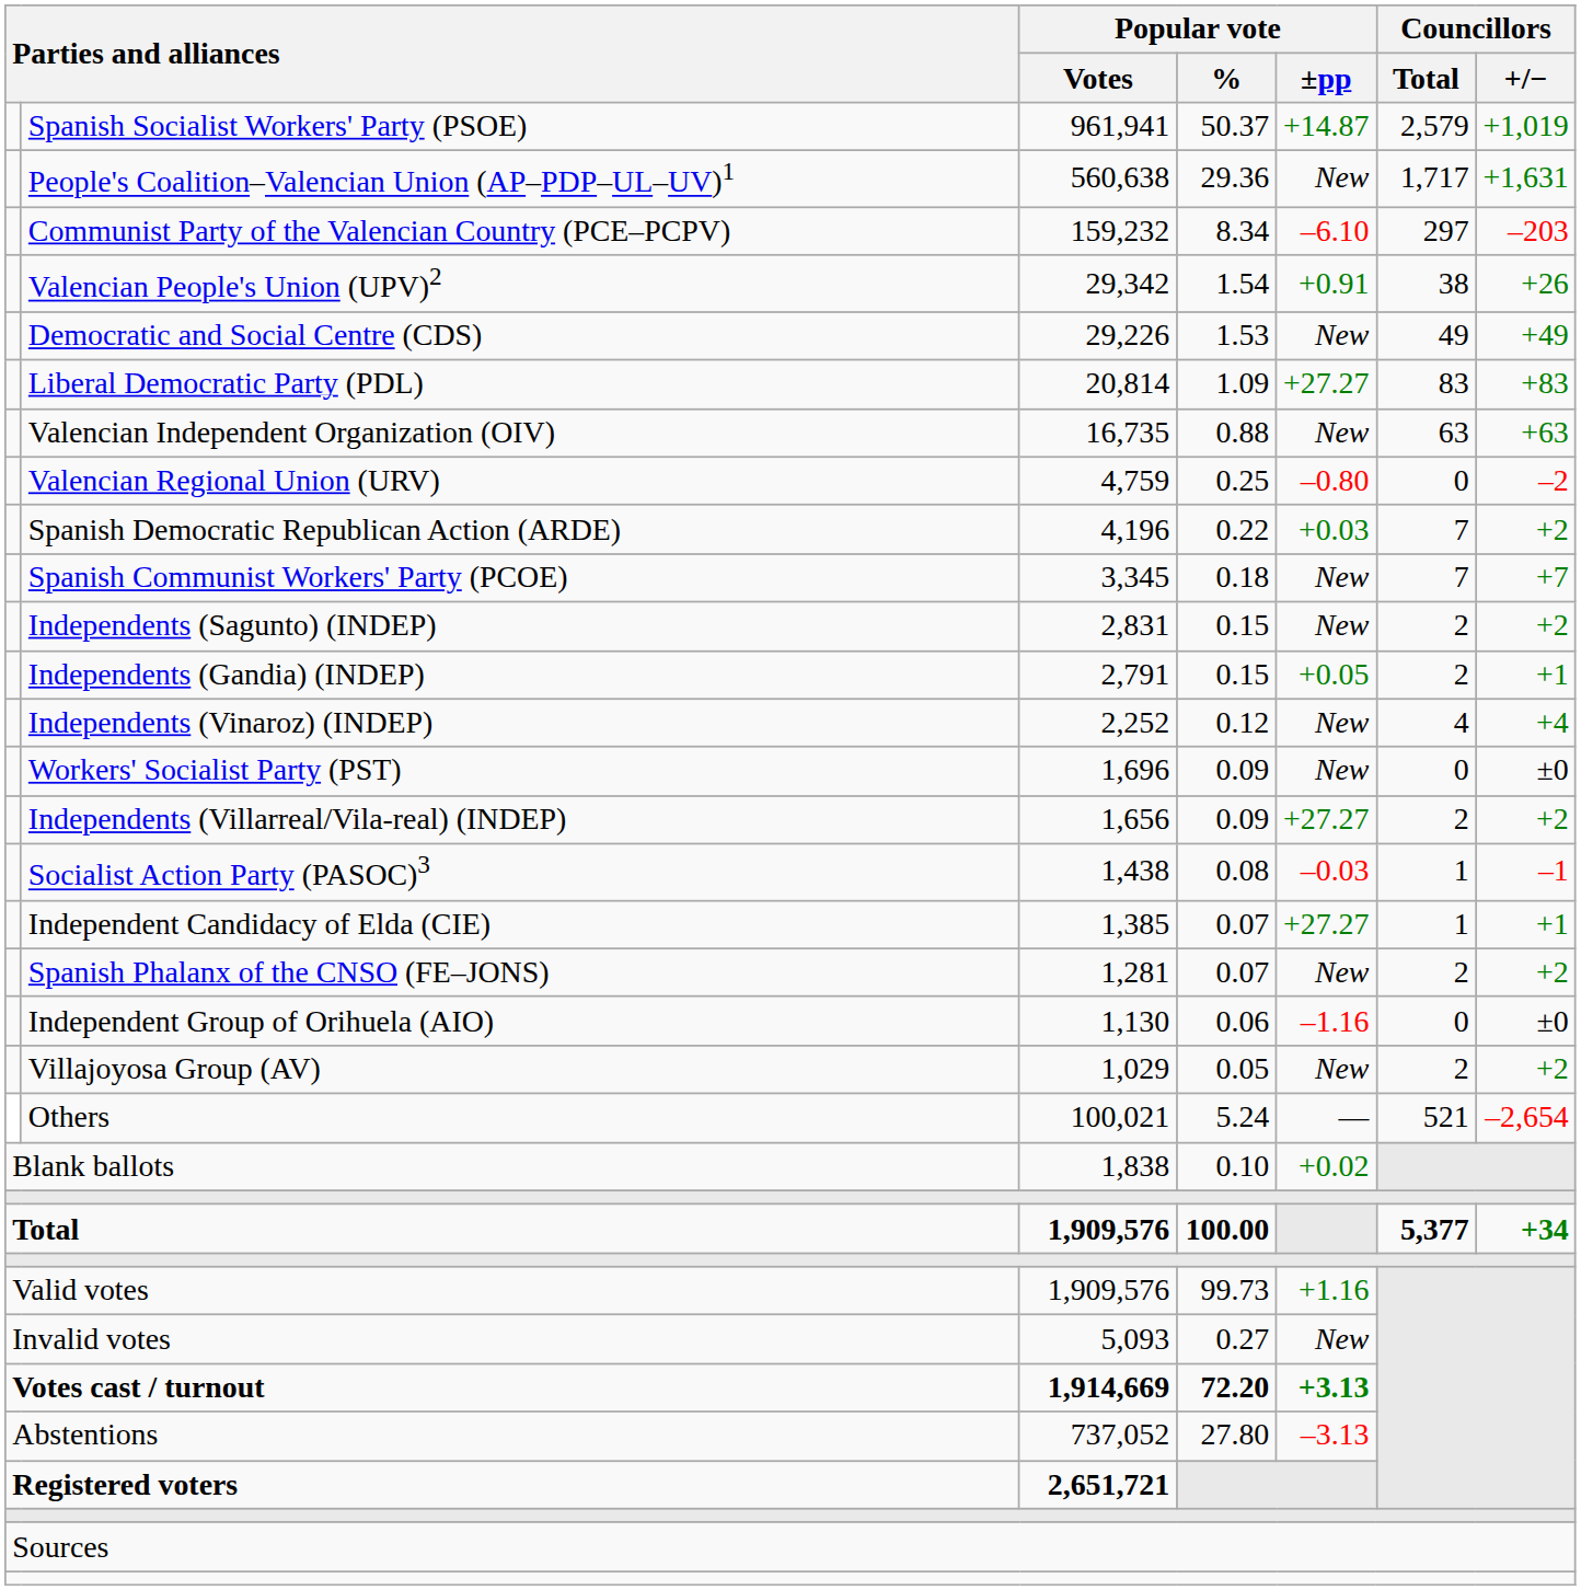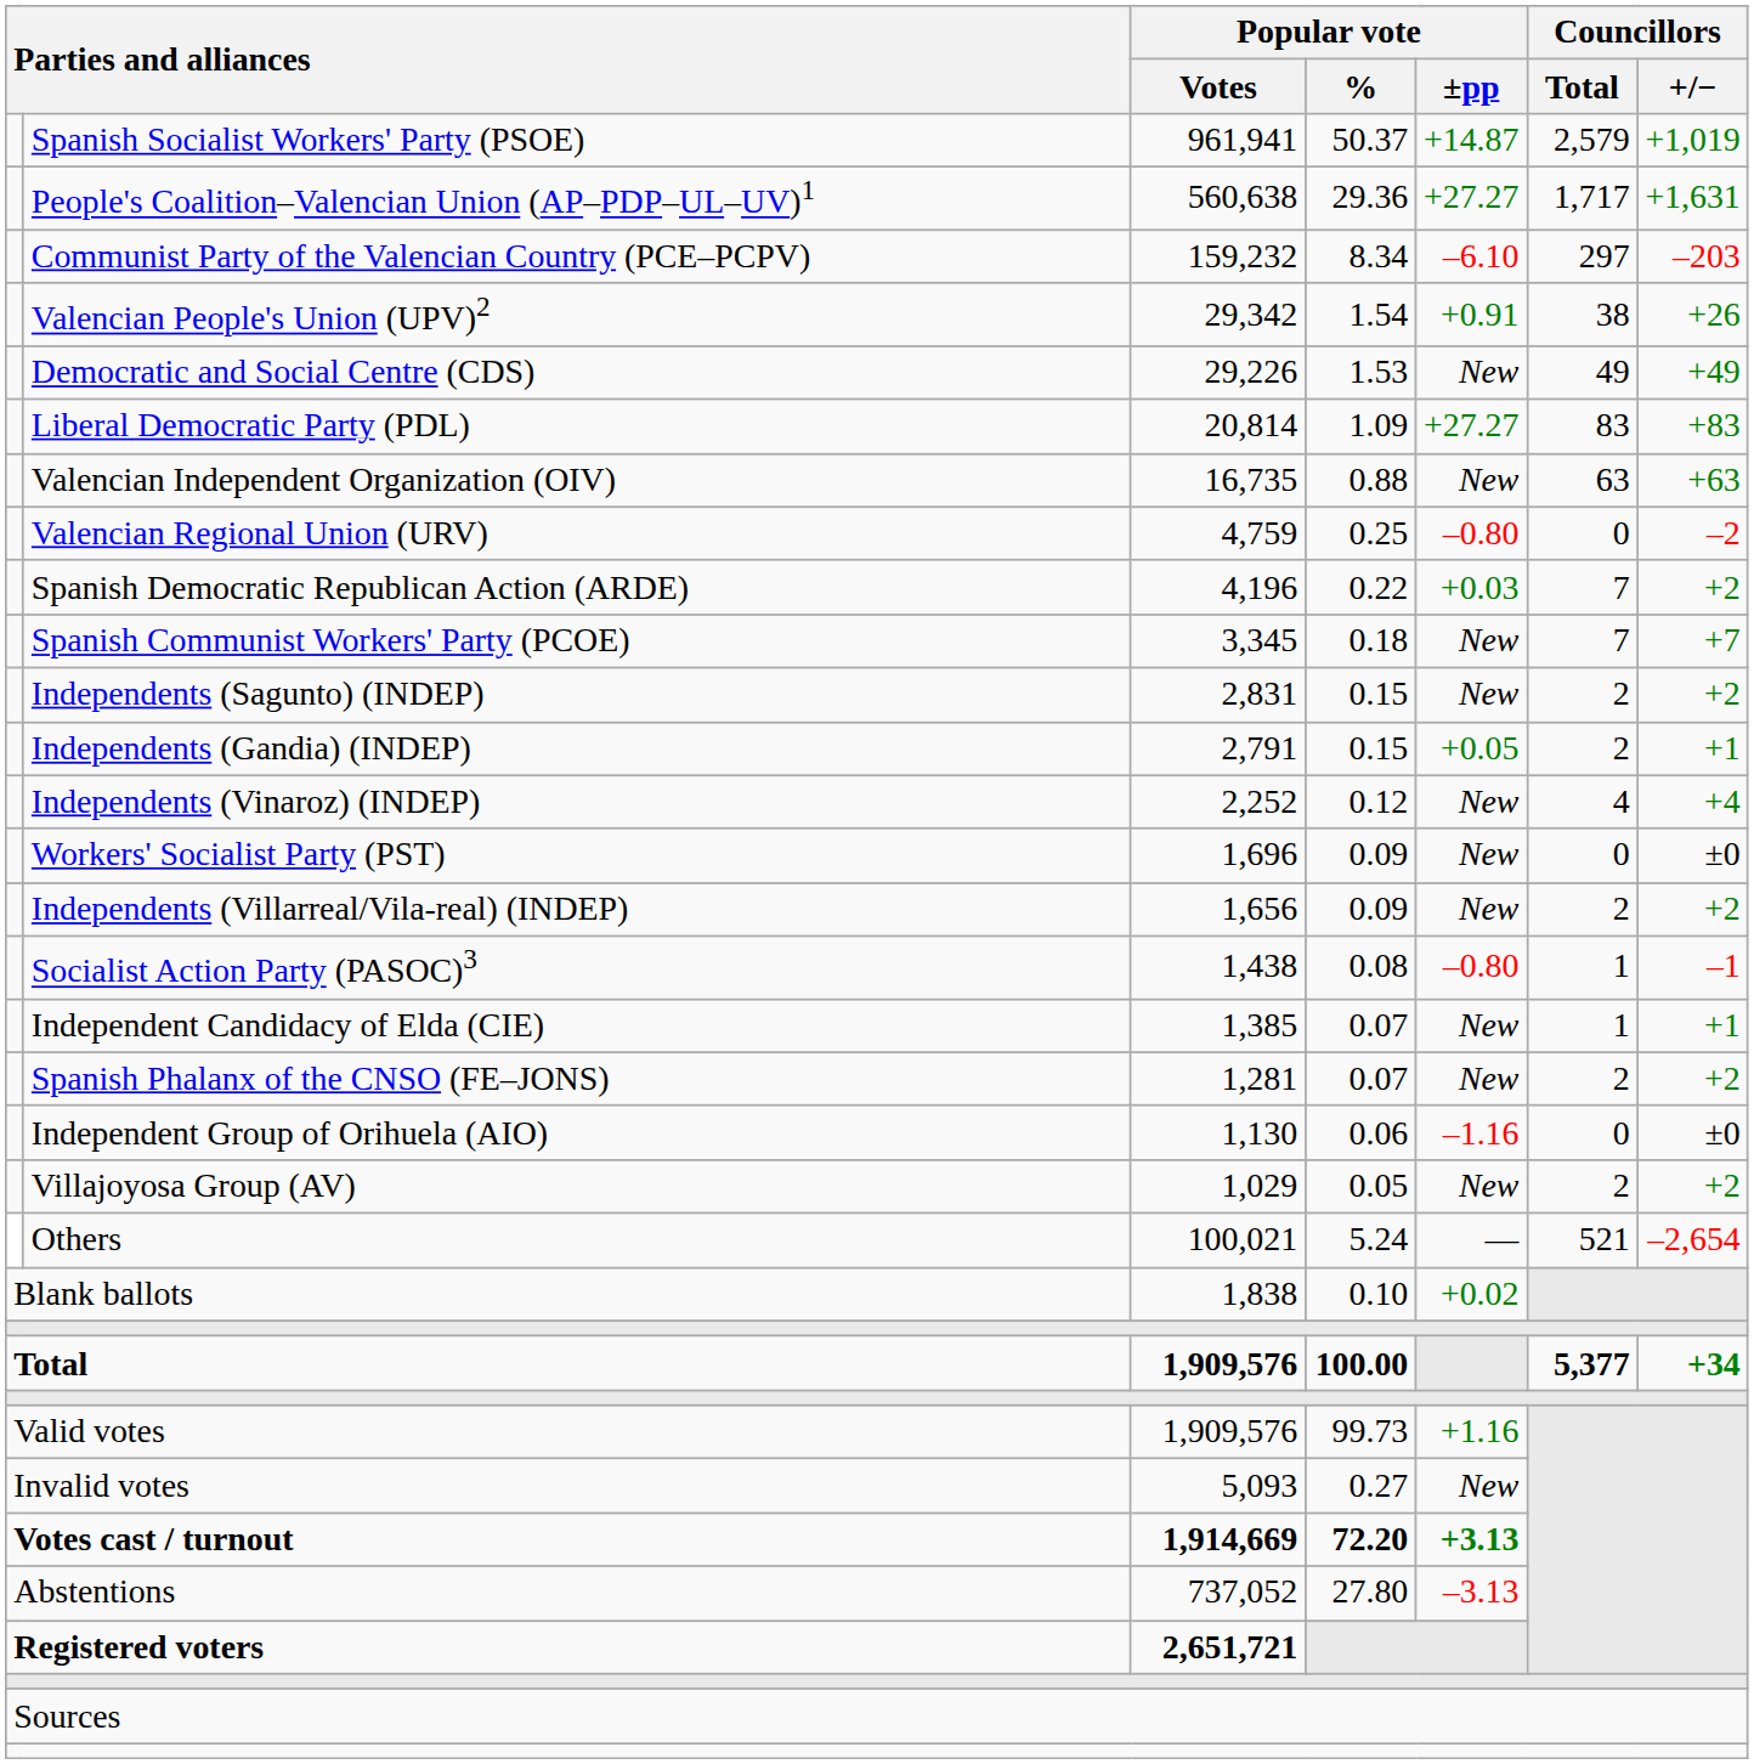People's Coalition–Valencian Union (AP–PDP–UL–UV)1 | Popular vote / ±pp: New -> +27.27
Independents (Villarreal/Vila-real) (INDEP) | Popular vote / ±pp: +27.27 -> New
Socialist Action Party (PASOC)3 | Popular vote / ±pp: –0.03 -> –0.80
Independent Candidacy of Elda (CIE) | Popular vote / ±pp: +27.27 -> New
